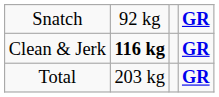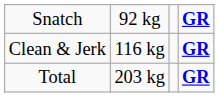Clean & Jerk | column 2: bold -> normal
